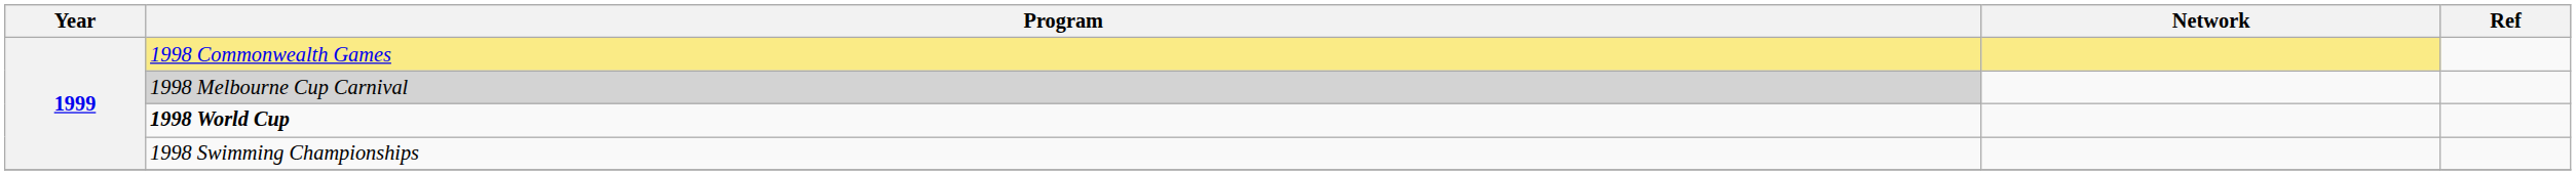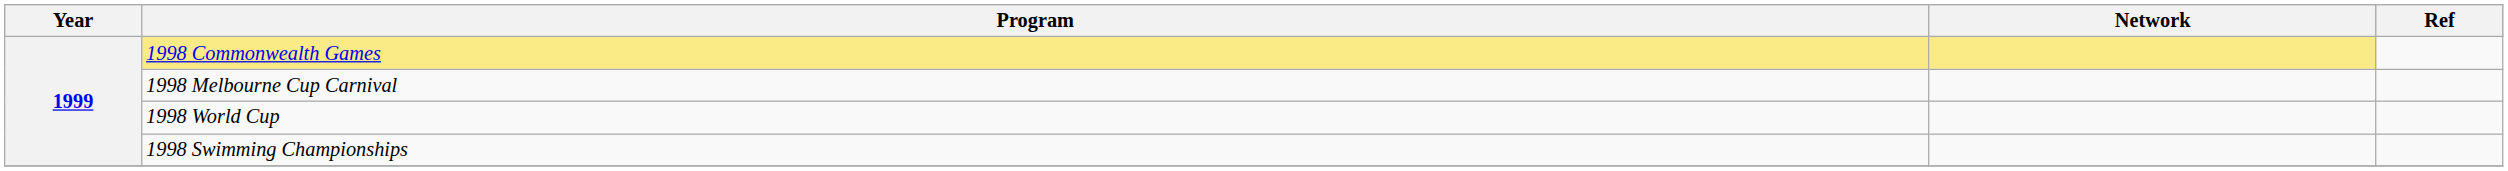1998 Melbourne Cup Carnival | Program: lightgrey background -> no background
1998 World Cup | Program: bold -> normal
